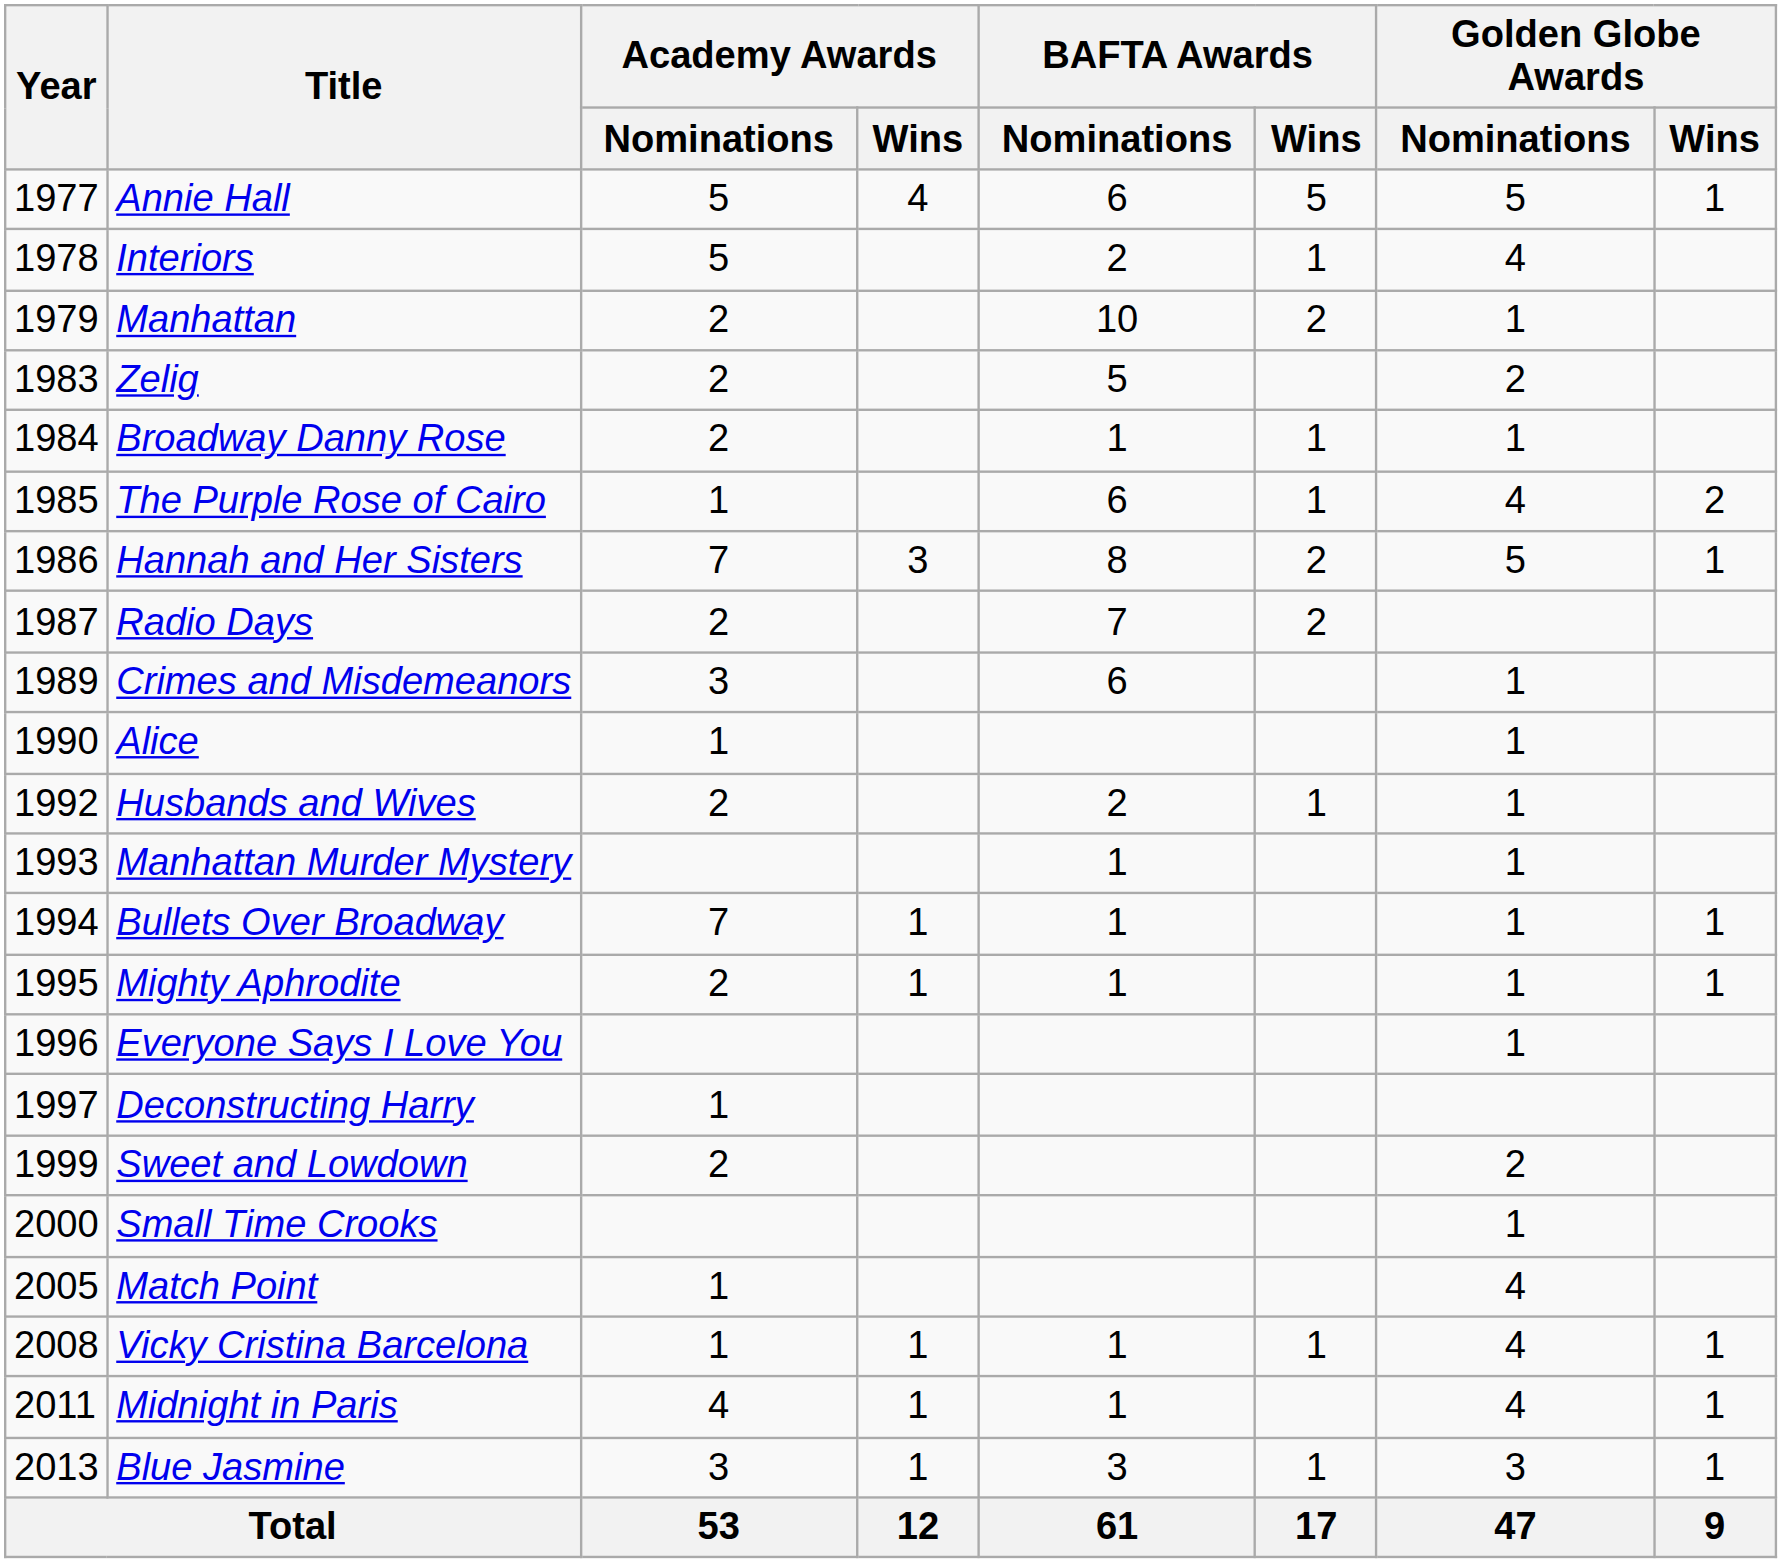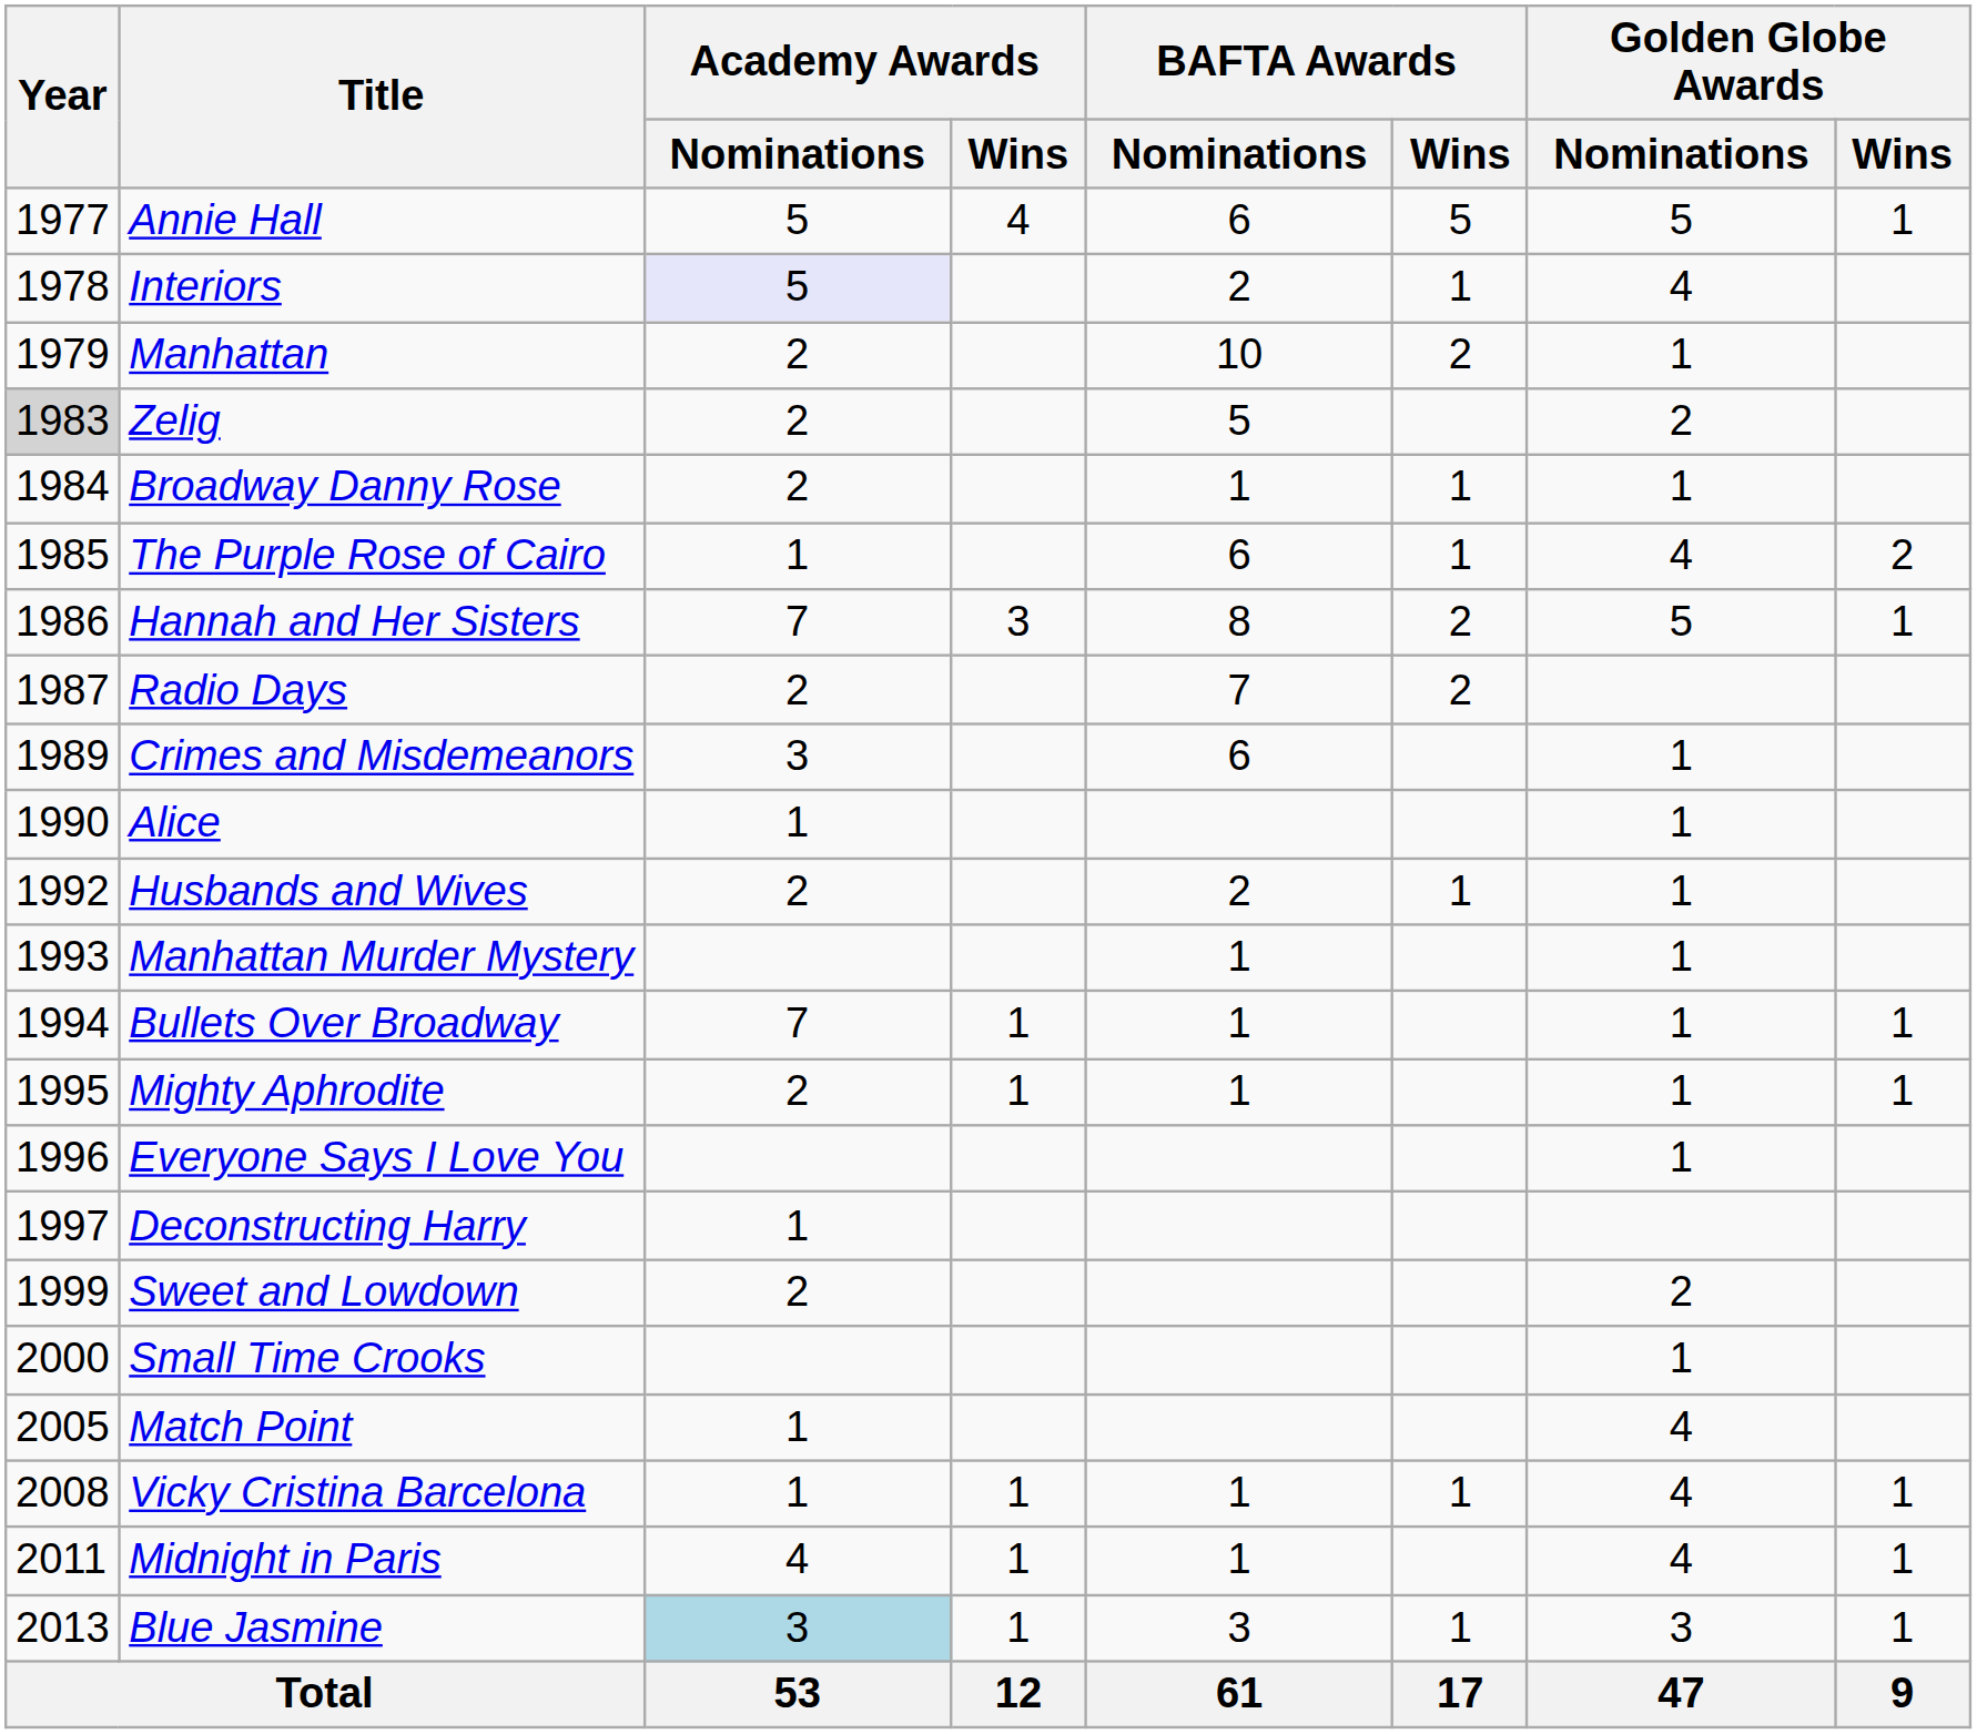Interiors | Academy Awards / Nominations: no background -> lavender background
Zelig | Year: no background -> lightgrey background
Blue Jasmine | Academy Awards / Nominations: no background -> lightblue background
